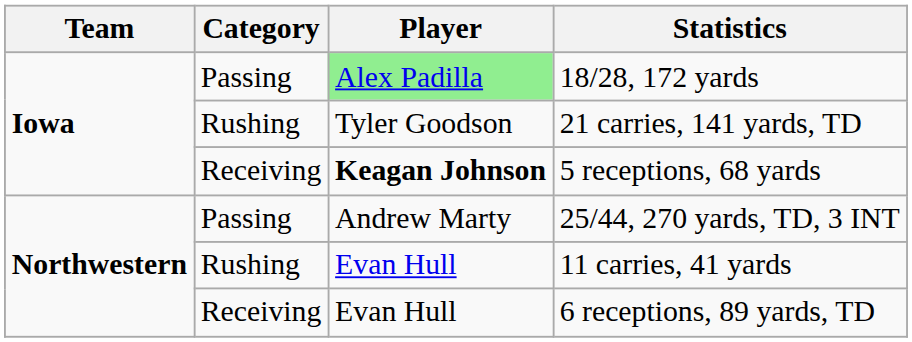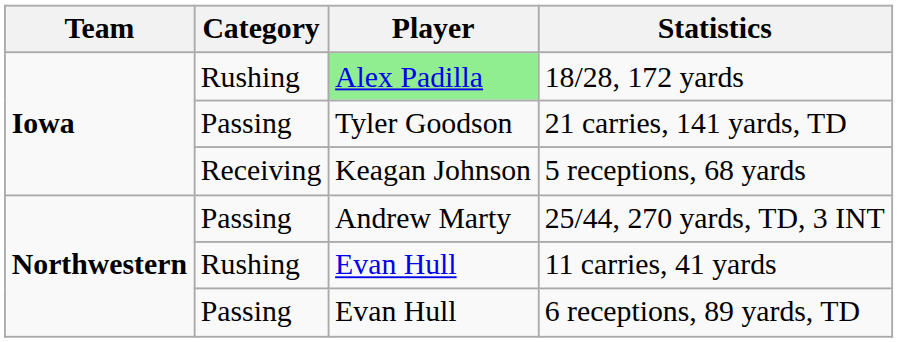18/28, 172 yards | Category: Passing -> Rushing
21 carries, 141 yards, TD | Category: Rushing -> Passing
5 receptions, 68 yards | Player: bold -> normal
6 receptions, 89 yards, TD | Category: Receiving -> Passing
